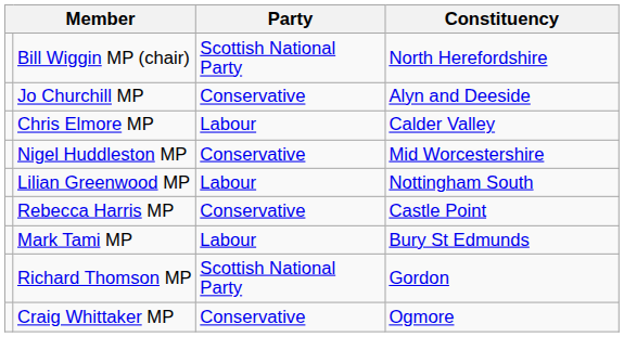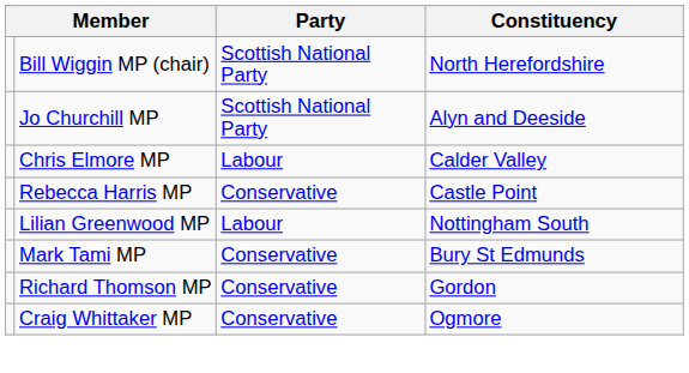Jo Churchill MP | Party: Conservative -> Scottish National Party
- row: Nigel Huddleston MP | Conservative | Mid Worcestershire
rows swapped: Lilian Greenwood MP <-> Rebecca Harris MP
Mark Tami MP | Party: Labour -> Conservative
Richard Thomson MP | Party: Scottish National Party -> Conservative
